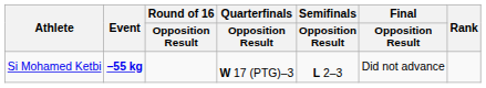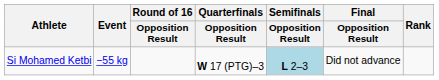Si Mohamed Ketbi | Event: bold -> normal
Si Mohamed Ketbi | Semifinals / Opposition Result: no background -> lightblue background
